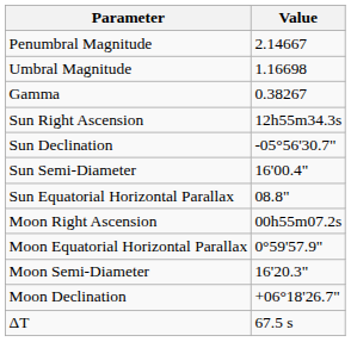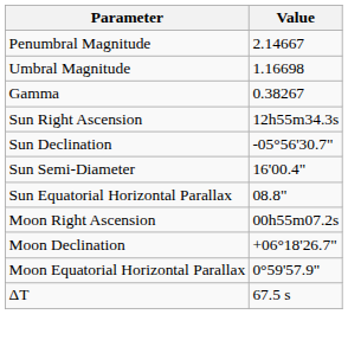rows swapped: Moon Declination <-> Moon Equatorial Horizontal Parallax
- row: Moon Semi-Diameter | 16'20.3"
